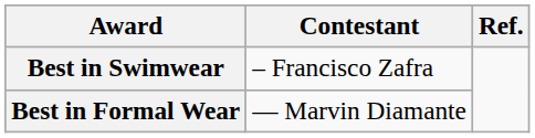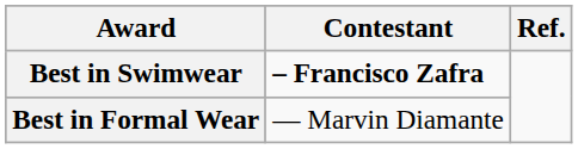Best in Swimwear | Contestant: normal -> bold
